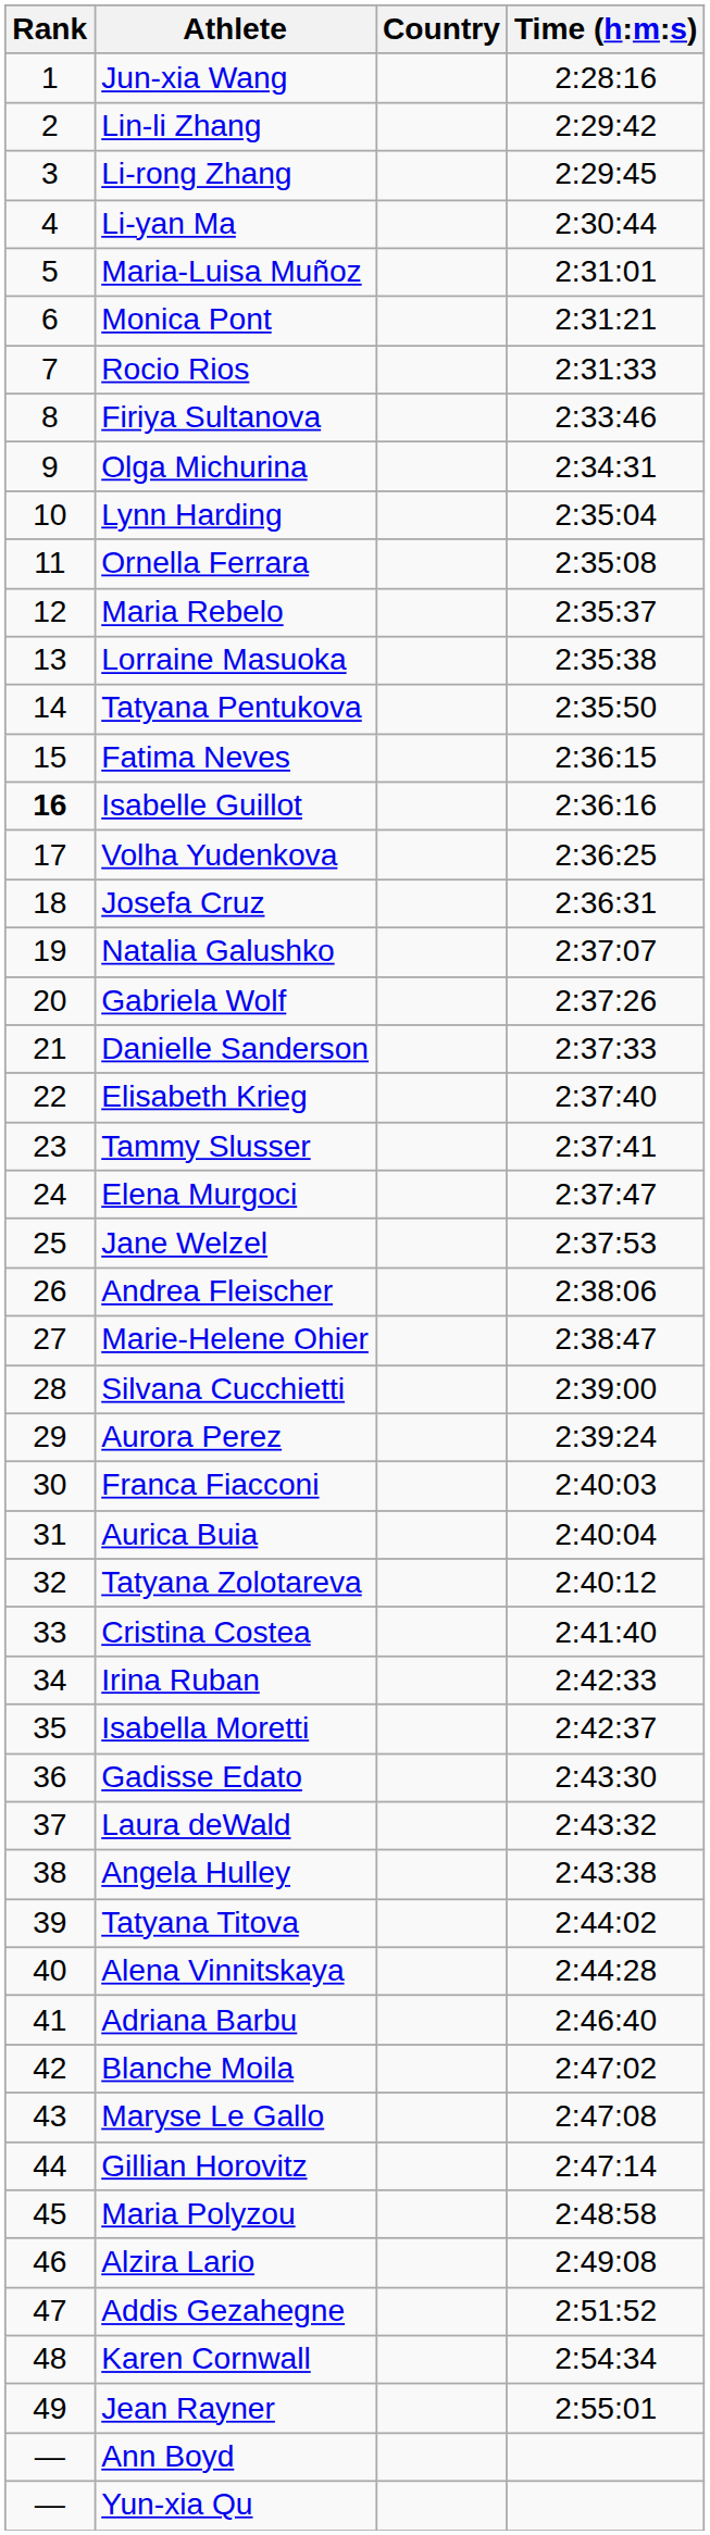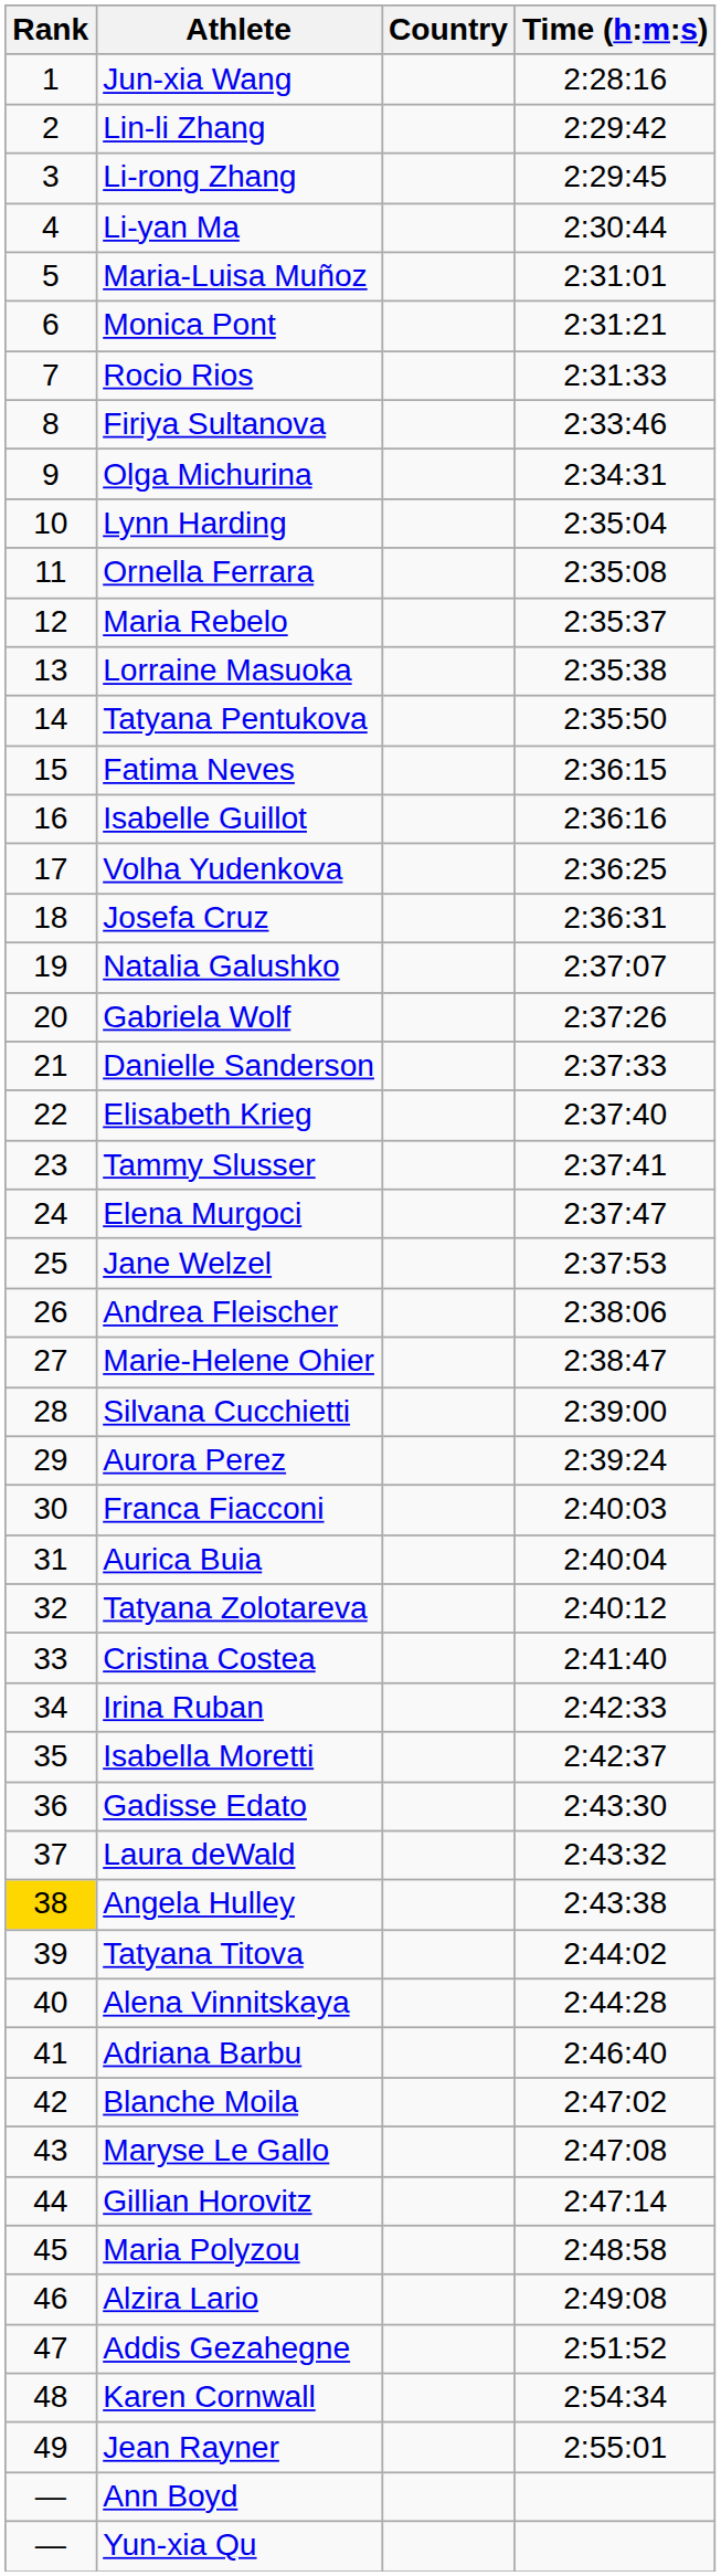Isabelle Guillot | Rank: bold -> normal
Angela Hulley | Rank: no background -> gold background
